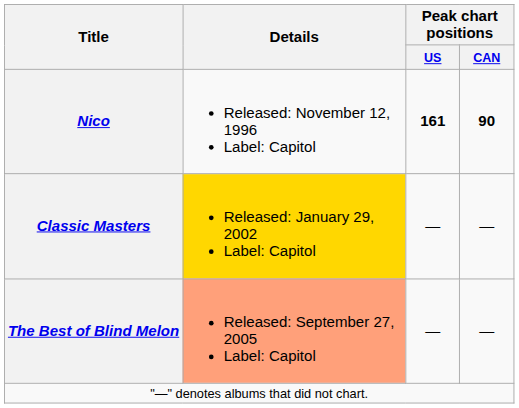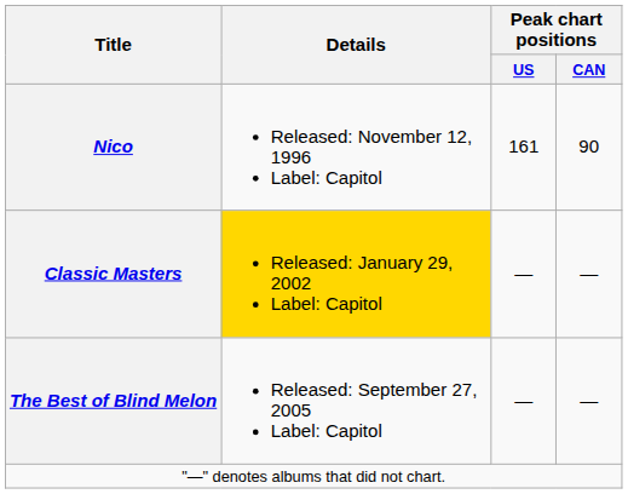Nico | Peak chart positions / US: bold -> normal
Nico | Peak chart positions / CAN: bold -> normal
The Best of Blind Melon | Details: lightsalmon background -> no background
